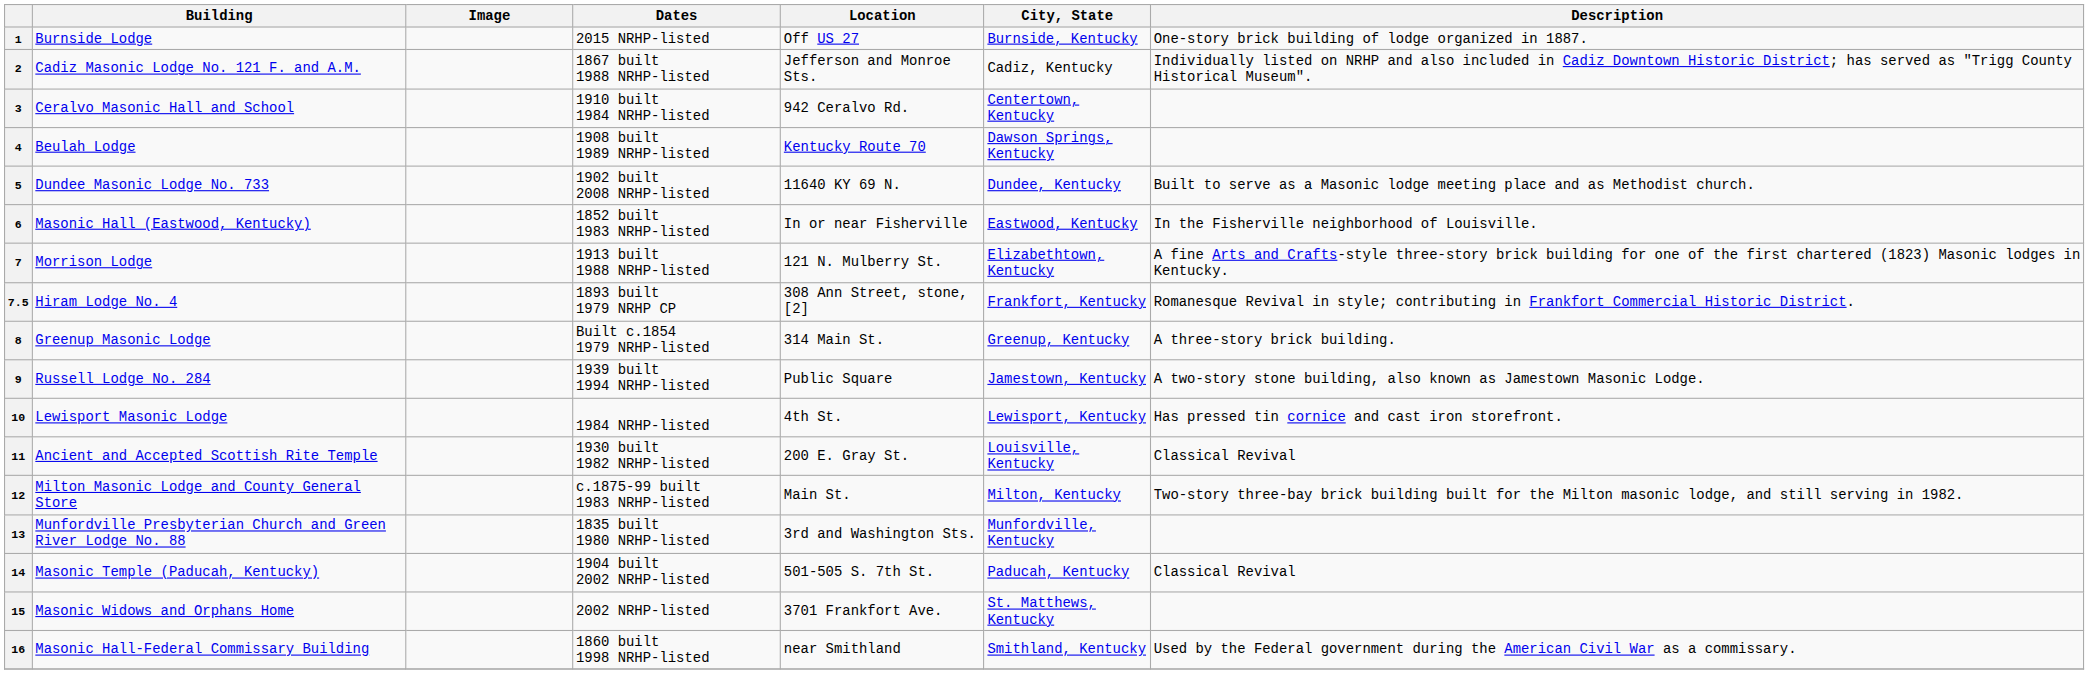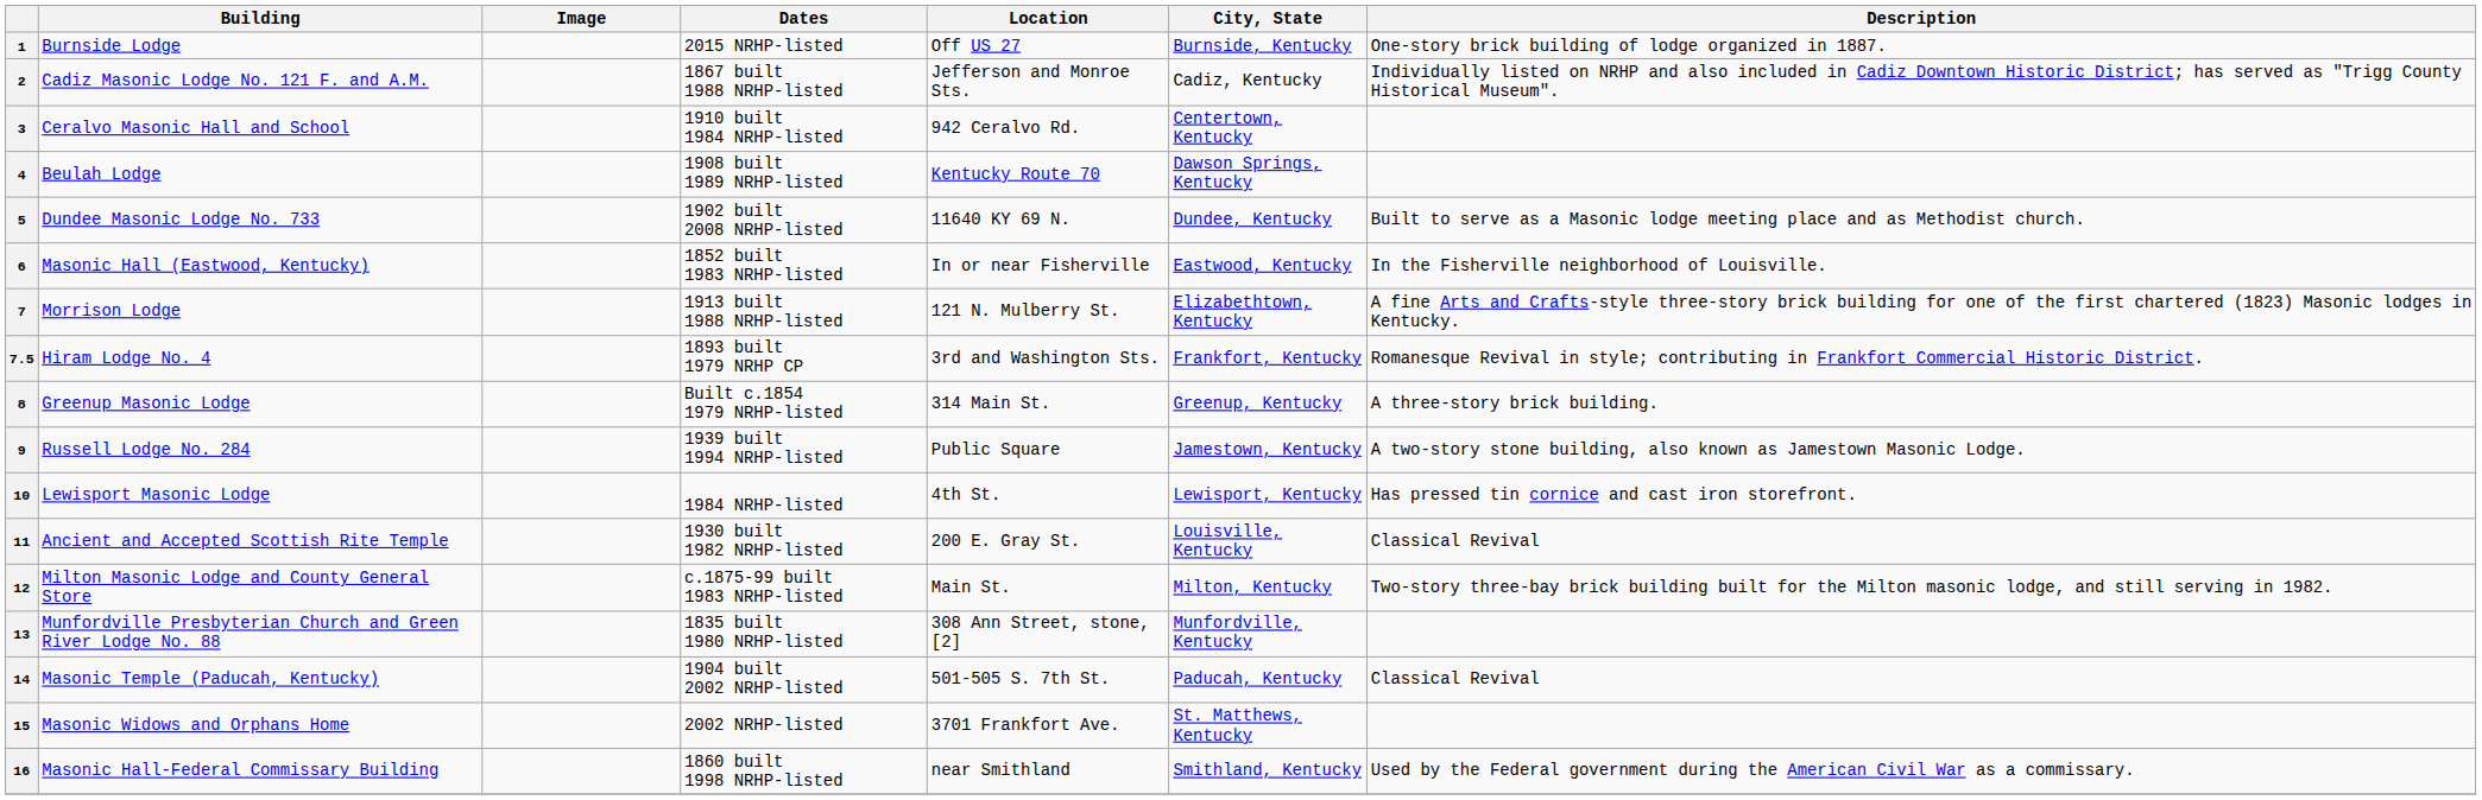7.5 | Location: 308 Ann Street, stone, [2] -> 3rd and Washington Sts.
13 | Location: 3rd and Washington Sts. -> 308 Ann Street, stone, [2]
